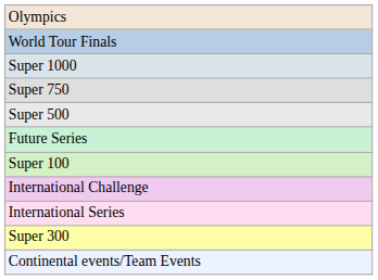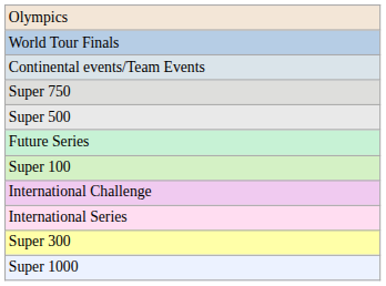row 3 | column 1: Super 1000 -> Continental events/Team Events
row 11 | column 1: Continental events/Team Events -> Super 1000
